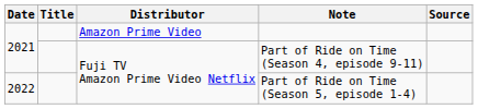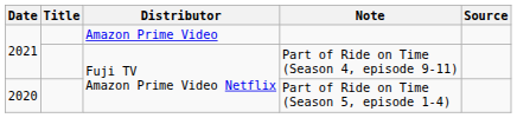Part of Ride on Time (Season 5, episode 1-4) | Date: 2022 -> 2020
